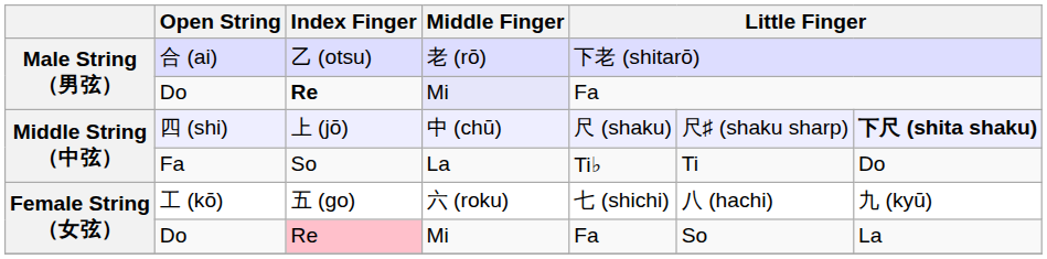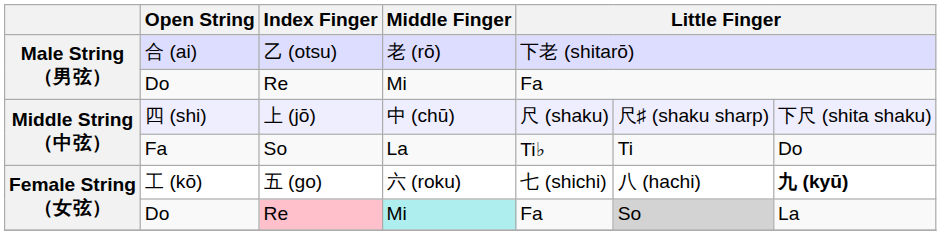Male String （男弦） / Do | Index Finger: bold -> normal
Male String （男弦） / Do | Middle Finger: lavender background -> no background
四 (shi) | column 7: bold -> normal
工 (kō) | column 7: normal -> bold
Female String （女弦） / Do | Middle Finger: no background -> paleturquoise background
Female String （女弦） / Do | column 6: no background -> lightgrey background
